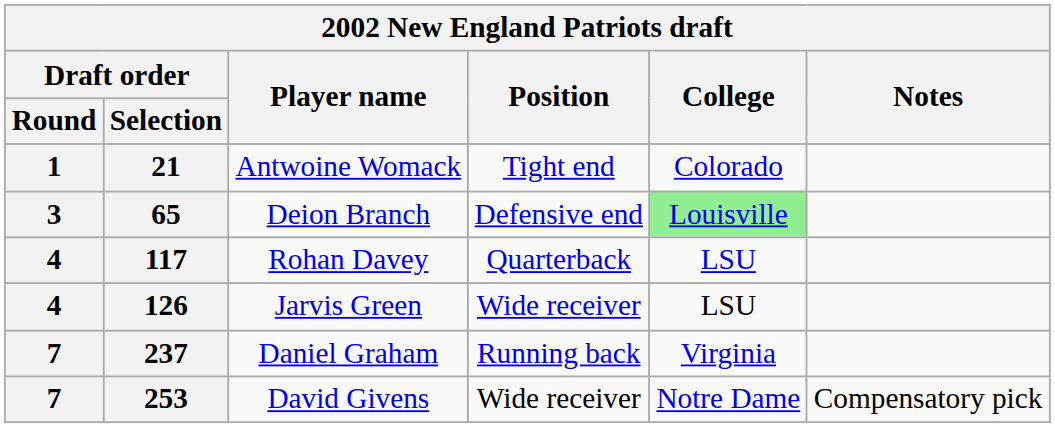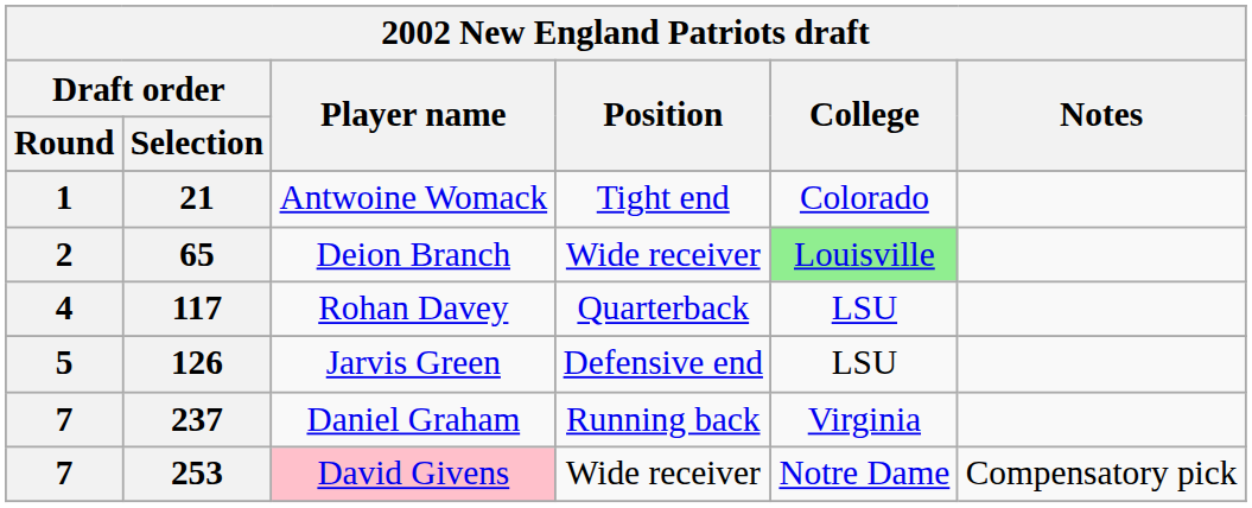65 | Draft order / Round: 3 -> 2
65 | Position: Defensive end -> Wide receiver
126 | Draft order / Round: 4 -> 5
126 | Position: Wide receiver -> Defensive end
253 | Player name: no background -> pink background
